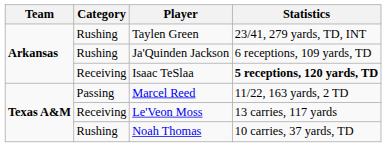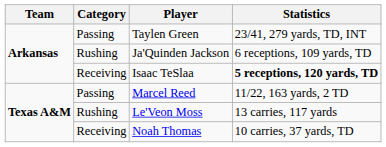Taylen Green | Category: Rushing -> Passing
Le'Veon Moss | Category: Receiving -> Rushing
Noah Thomas | Category: Rushing -> Receiving
